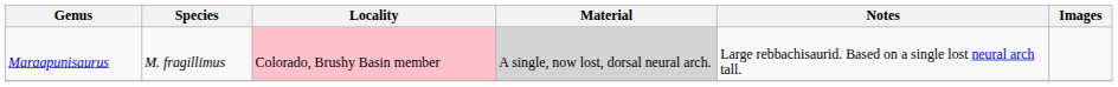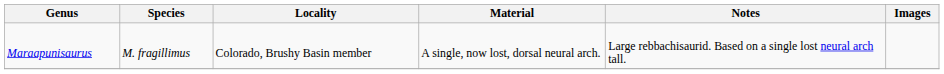Maraapunisaurus | Locality: pink background -> no background
Maraapunisaurus | Material: lightgrey background -> no background
